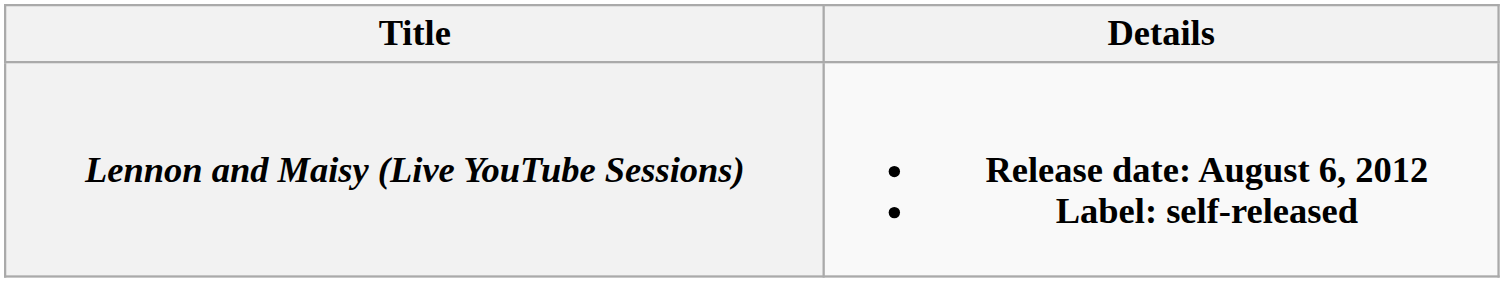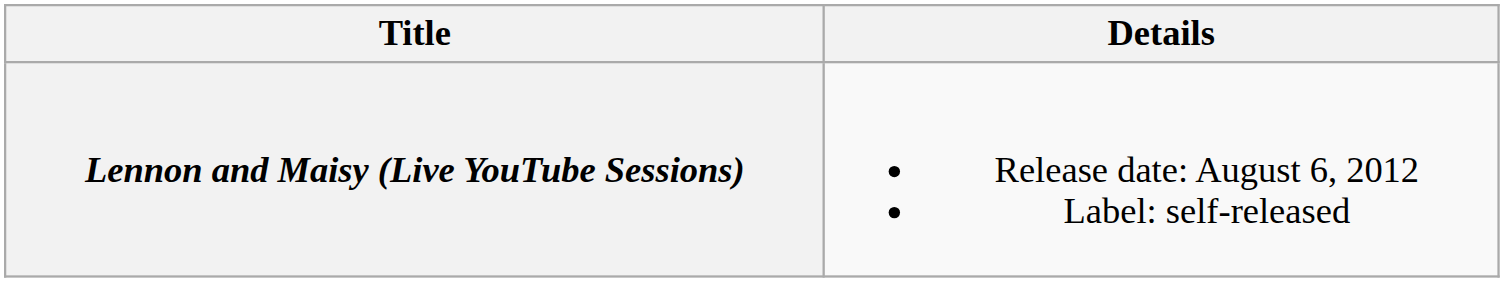Lennon and Maisy (Live YouTube Sessions) | Details: bold -> normal
